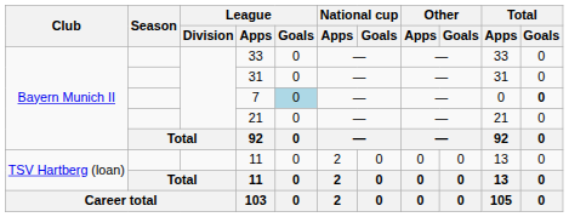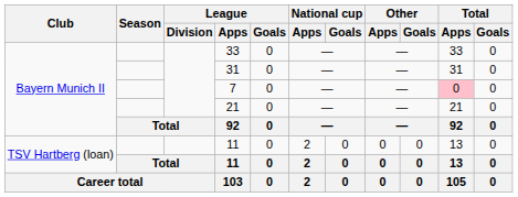7 | League / Goals: lightblue background -> no background
7 | Total / Apps: no background -> pink background
7 | Total / Goals: bold -> normal
